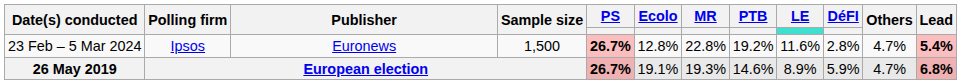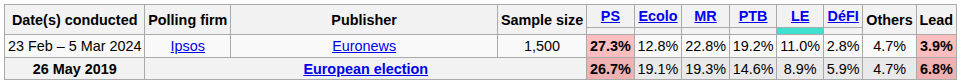23 Feb – 5 Mar 2024 | PS: 26.7% -> 27.3%
23 Feb – 5 Mar 2024 | LE: 11.6% -> 11.0%
23 Feb – 5 Mar 2024 | Lead: 5.4% -> 3.9%
